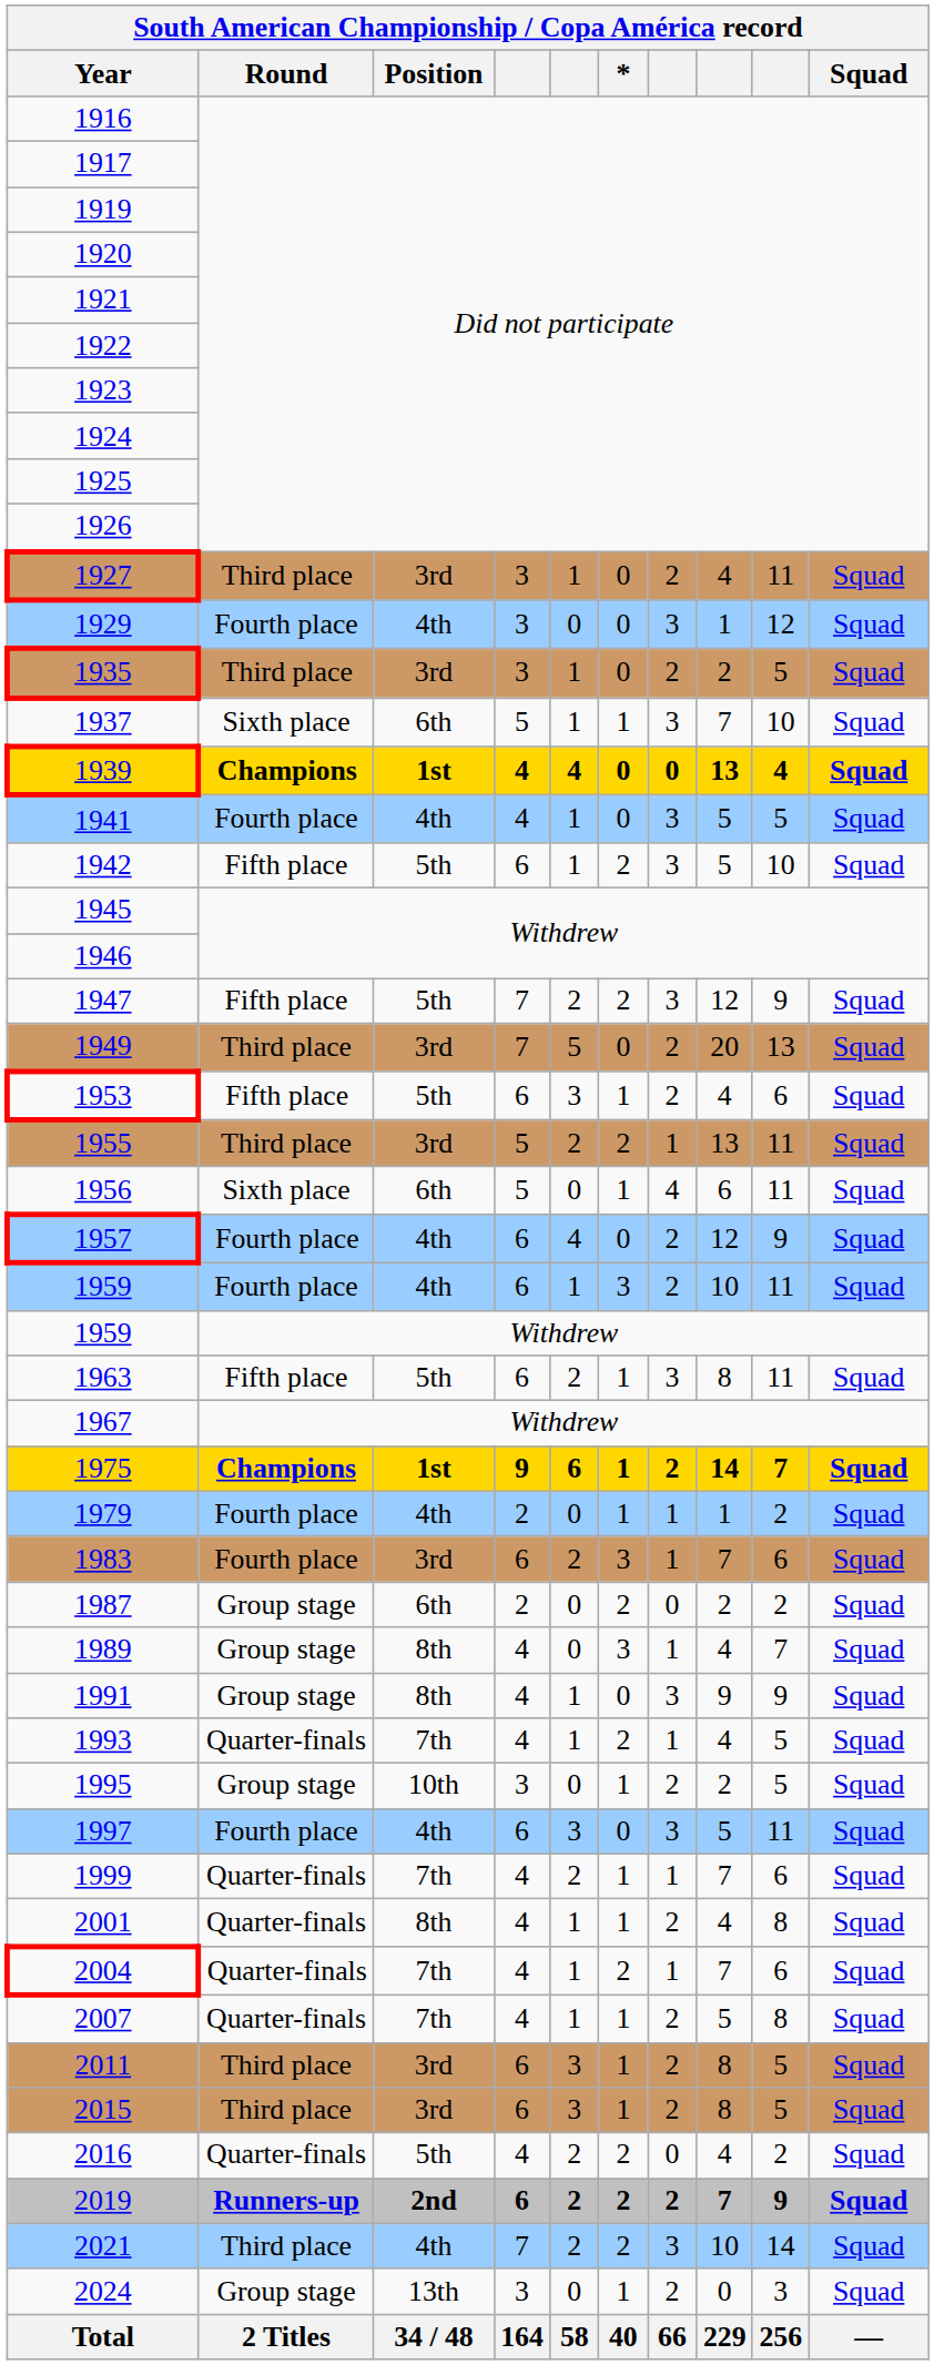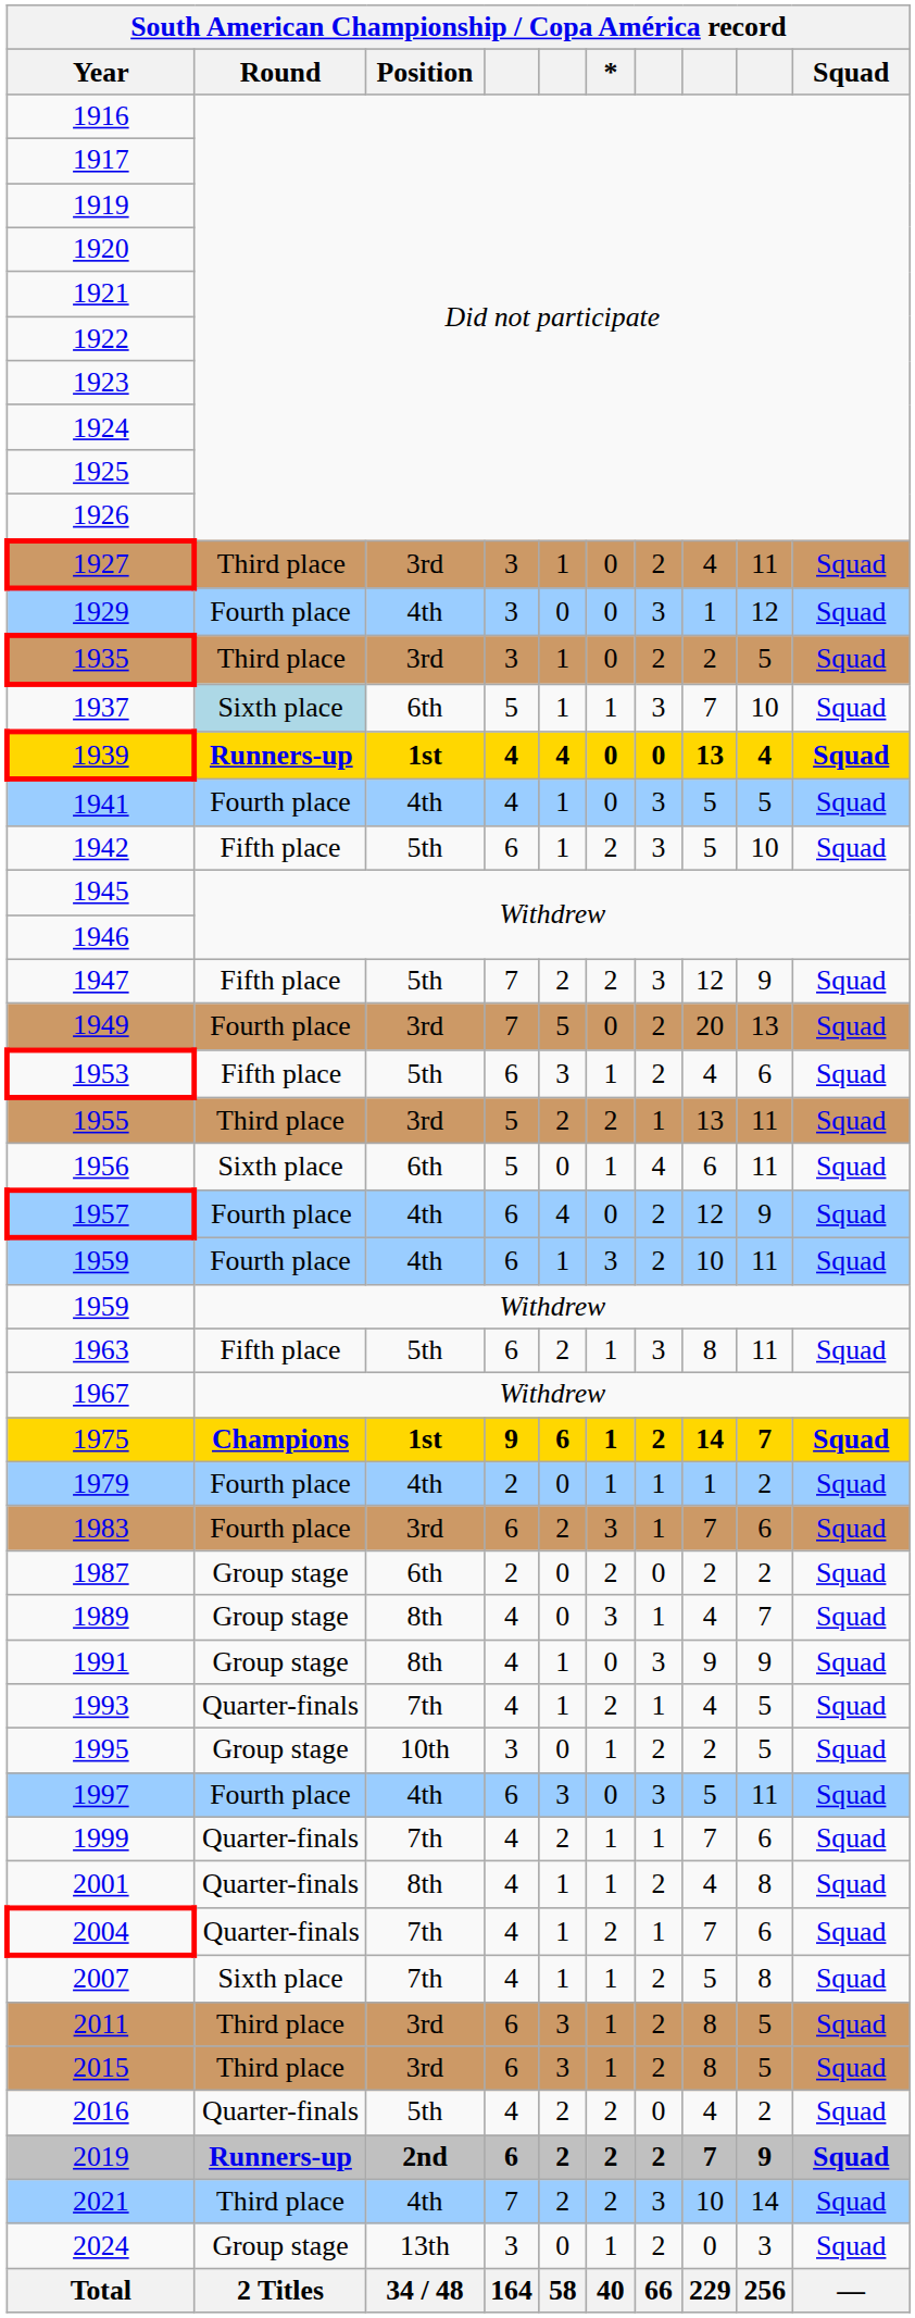1937 | Round: no background -> lightblue background
1939 | Round: Champions -> Runners-up
1949 | Round: Third place -> Fourth place
2007 | Round: Quarter-finals -> Sixth place
